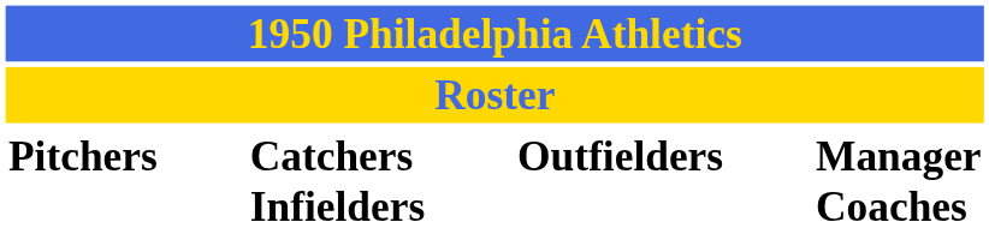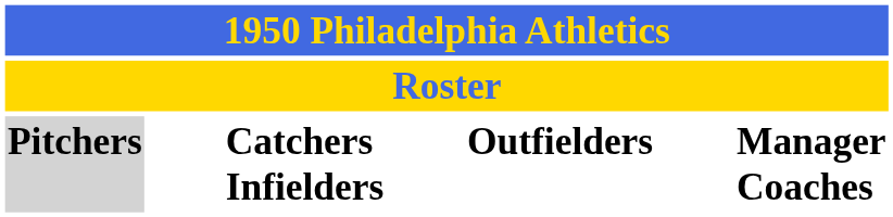Pitchers | column 1: no background -> lightgrey background
